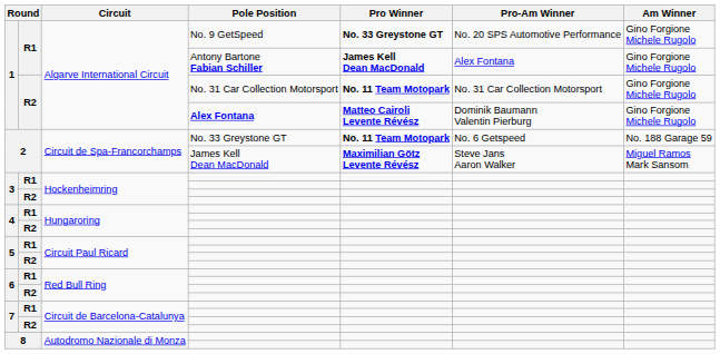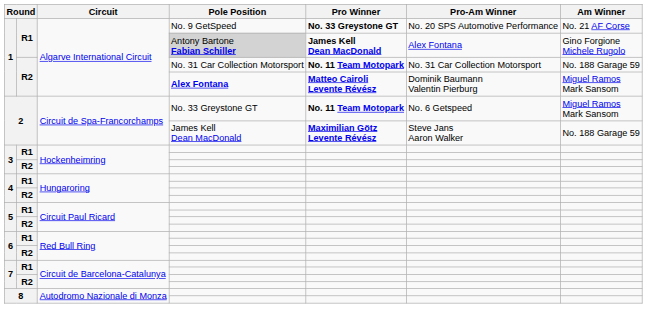row 2 | Am Winner: Gino Forgione Michele Rugolo -> No. 21 AF Corse
row 3 | Pole Position: no background -> lightgrey background
row 4 | Am Winner: Gino Forgione Michele Rugolo -> No. 188 Garage 59
row 5 | Am Winner: Gino Forgione Michele Rugolo -> Miguel Ramos Mark Sansom
row 6 | Am Winner: No. 188 Garage 59 -> Miguel Ramos Mark Sansom
row 7 | Am Winner: Miguel Ramos Mark Sansom -> No. 188 Garage 59
